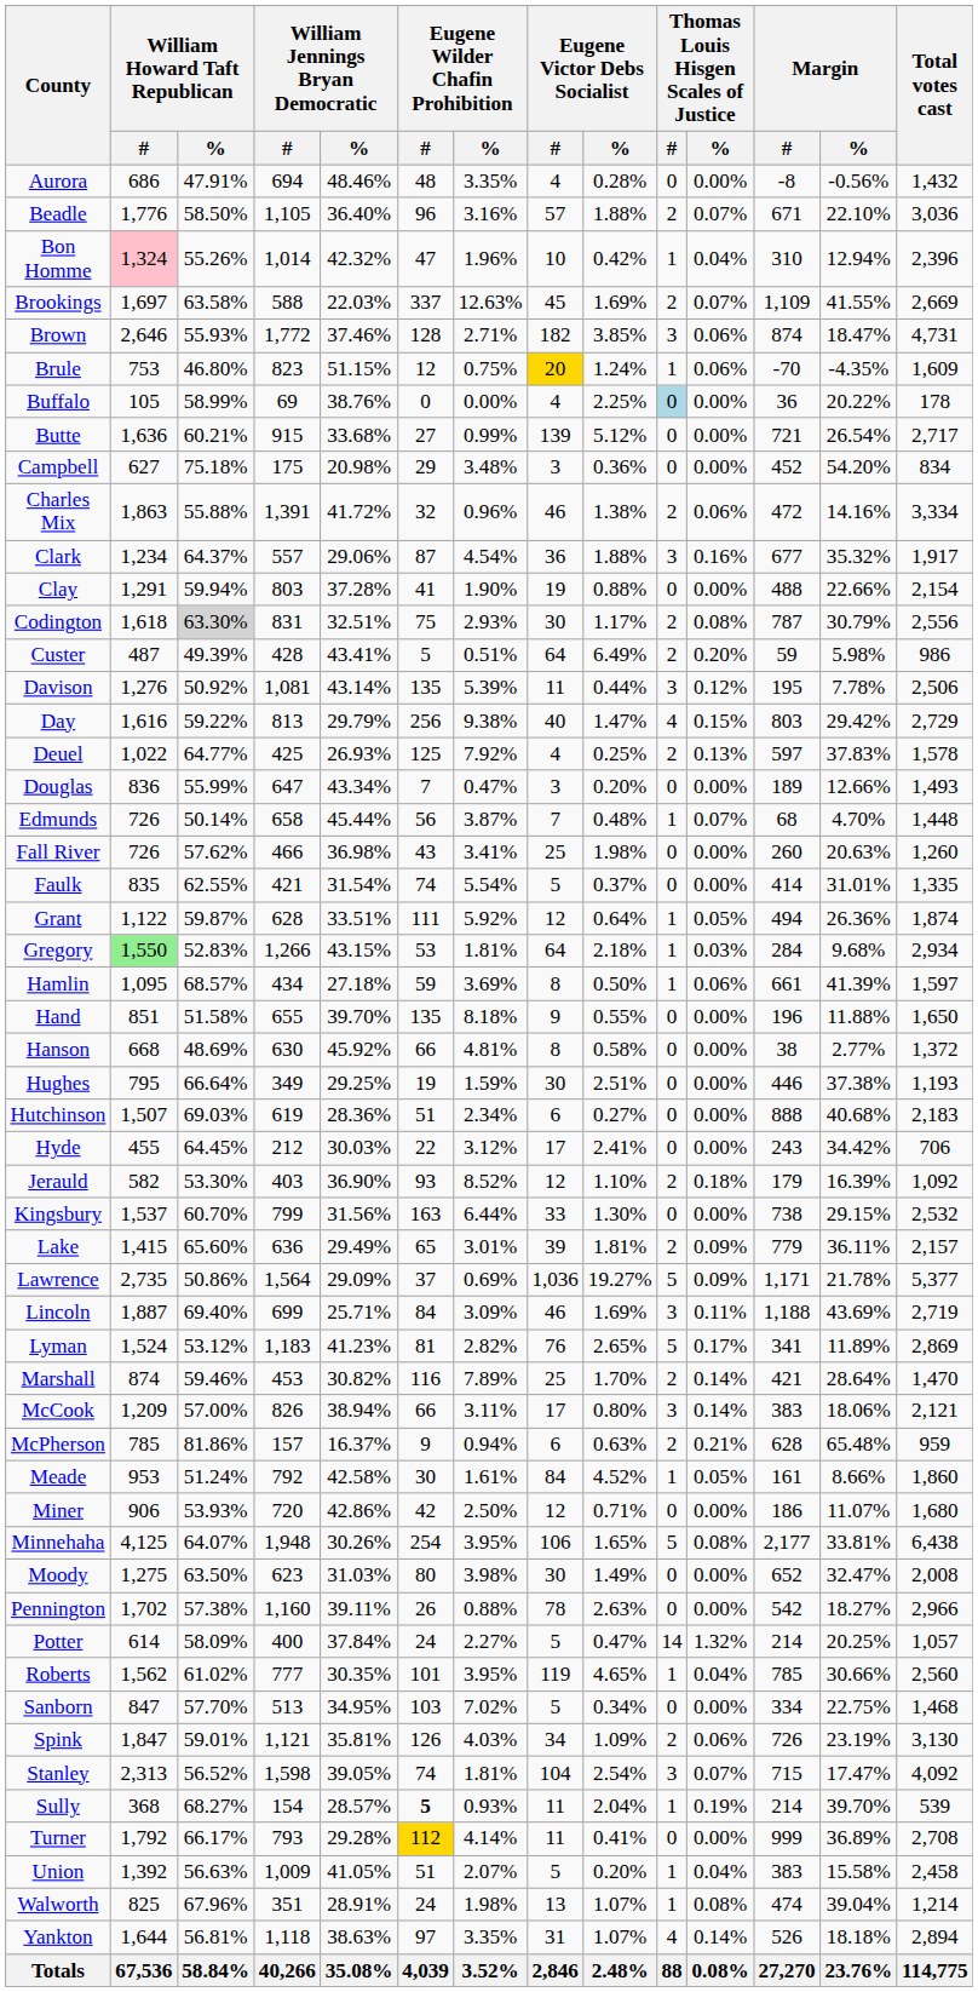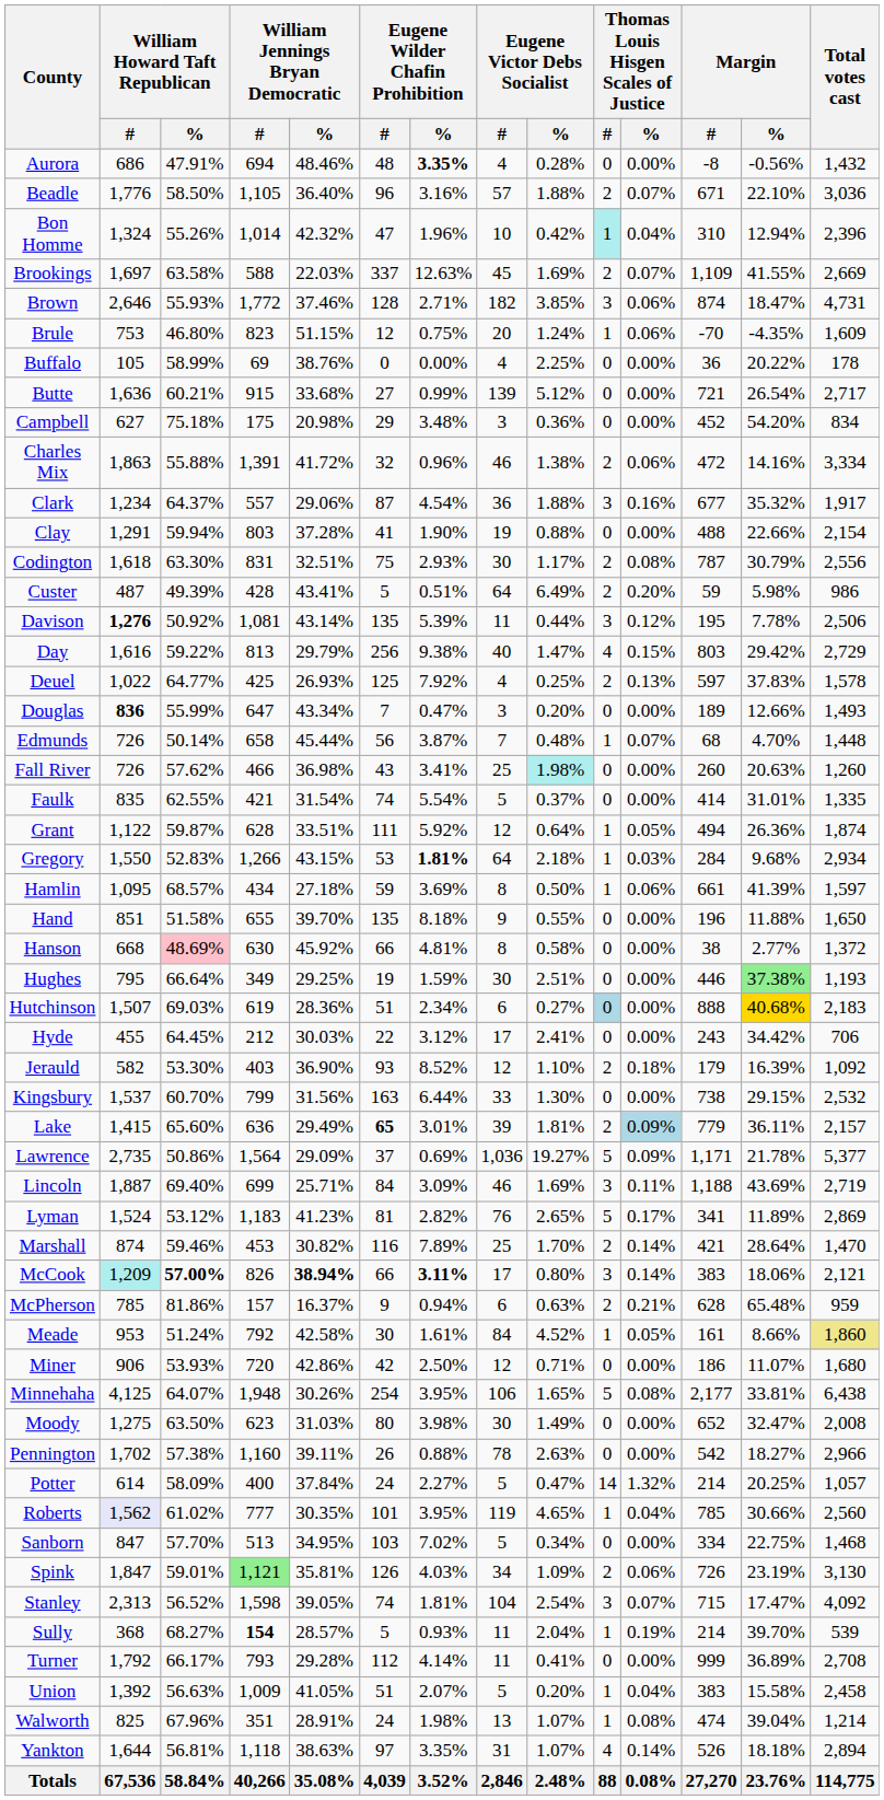Aurora | Eugene Wilder Chafin Prohibition / %: normal -> bold
Bon Homme | William Howard Taft Republican / #: pink background -> no background
Bon Homme | Thomas Louis Hisgen Scales of Justice / #: no background -> paleturquoise background
Brule | Eugene Victor Debs Socialist / #: gold background -> no background
Buffalo | Thomas Louis Hisgen Scales of Justice / #: lightblue background -> no background
Codington | William Howard Taft Republican / %: lightgrey background -> no background
Davison | William Howard Taft Republican / #: normal -> bold
Douglas | William Howard Taft Republican / #: normal -> bold
Fall River | Eugene Victor Debs Socialist / %: no background -> paleturquoise background
Gregory | William Howard Taft Republican / #: lightgreen background -> no background
Gregory | Eugene Wilder Chafin Prohibition / %: normal -> bold
Hanson | William Howard Taft Republican / %: no background -> pink background
Hughes | Margin / %: no background -> lightgreen background
Hutchinson | Thomas Louis Hisgen Scales of Justice / #: no background -> lightblue background
Hutchinson | Margin / %: no background -> gold background
Lake | Eugene Wilder Chafin Prohibition / #: normal -> bold
Lake | Thomas Louis Hisgen Scales of Justice / %: no background -> lightblue background
McCook | William Howard Taft Republican / #: no background -> paleturquoise background
McCook | William Howard Taft Republican / %: normal -> bold
McCook | William Jennings Bryan Democratic / %: normal -> bold
McCook | Eugene Wilder Chafin Prohibition / %: normal -> bold
Meade | Total votes cast: no background -> khaki background
Roberts | William Howard Taft Republican / #: no background -> lavender background
Spink | William Jennings Bryan Democratic / #: no background -> lightgreen background
Sully | William Jennings Bryan Democratic / #: normal -> bold
Sully | Eugene Wilder Chafin Prohibition / #: bold -> normal
Turner | Eugene Wilder Chafin Prohibition / #: gold background -> no background
